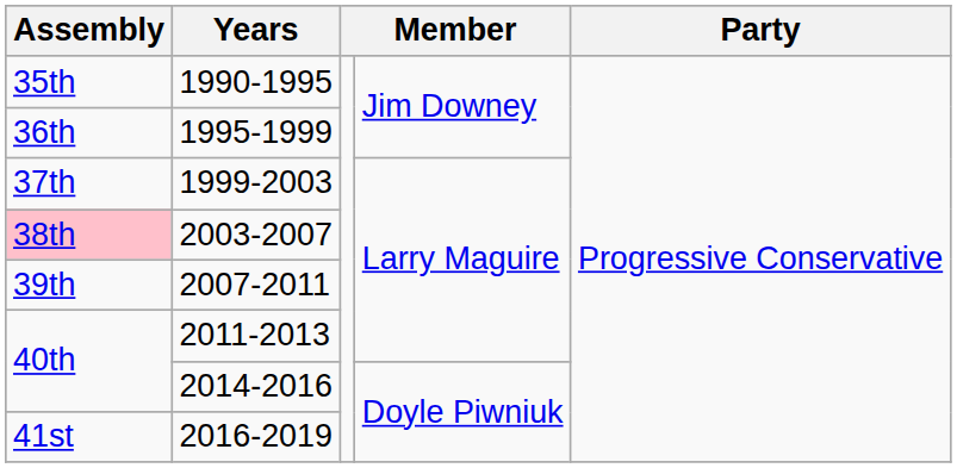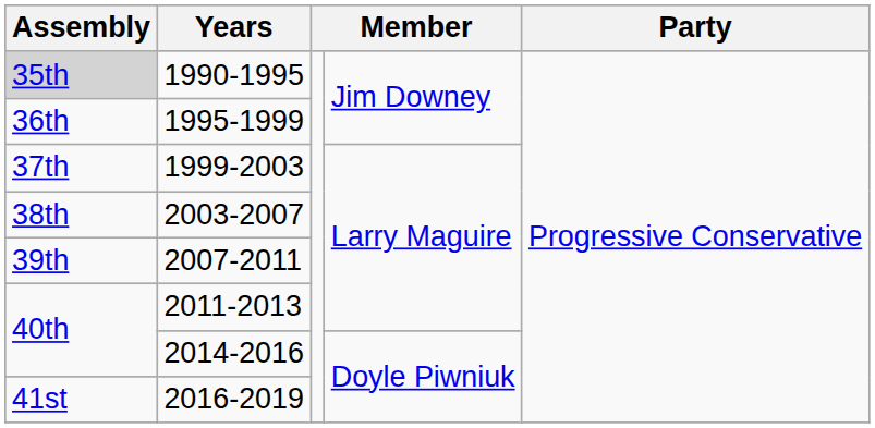1990-1995 | Assembly: no background -> lightgrey background
2003-2007 | Assembly: pink background -> no background
